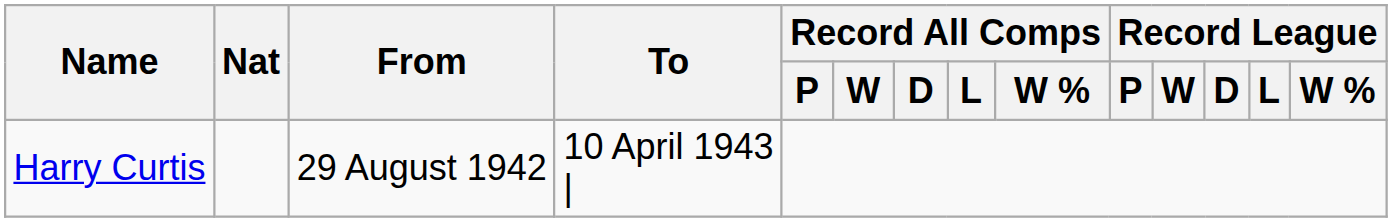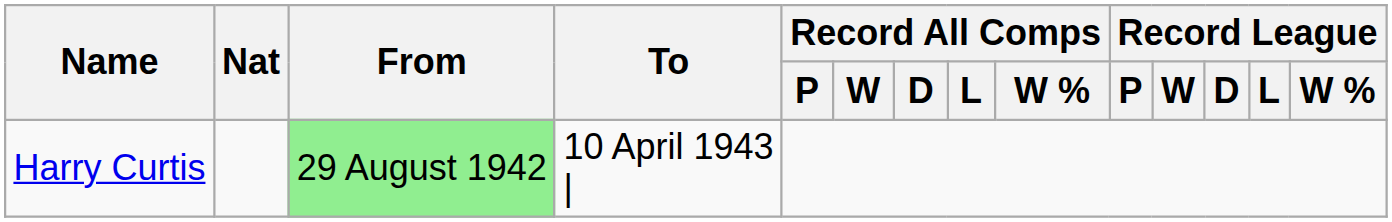Harry Curtis | From: no background -> lightgreen background
